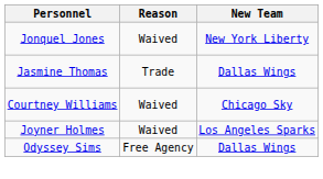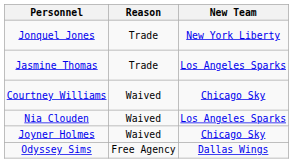Jonquel Jones | Reason: Waived -> Trade
Jasmine Thomas | New Team: Dallas Wings -> Los Angeles Sparks
+ row: Nia Clouden | Waived | Los Angeles Sparks
Joyner Holmes | New Team: Los Angeles Sparks -> Chicago Sky
